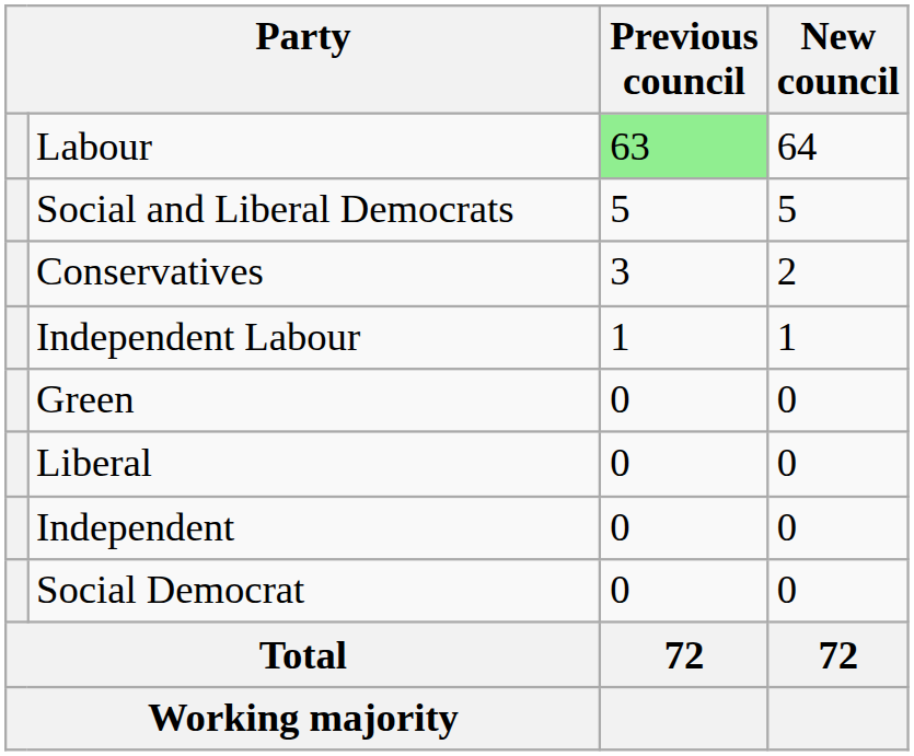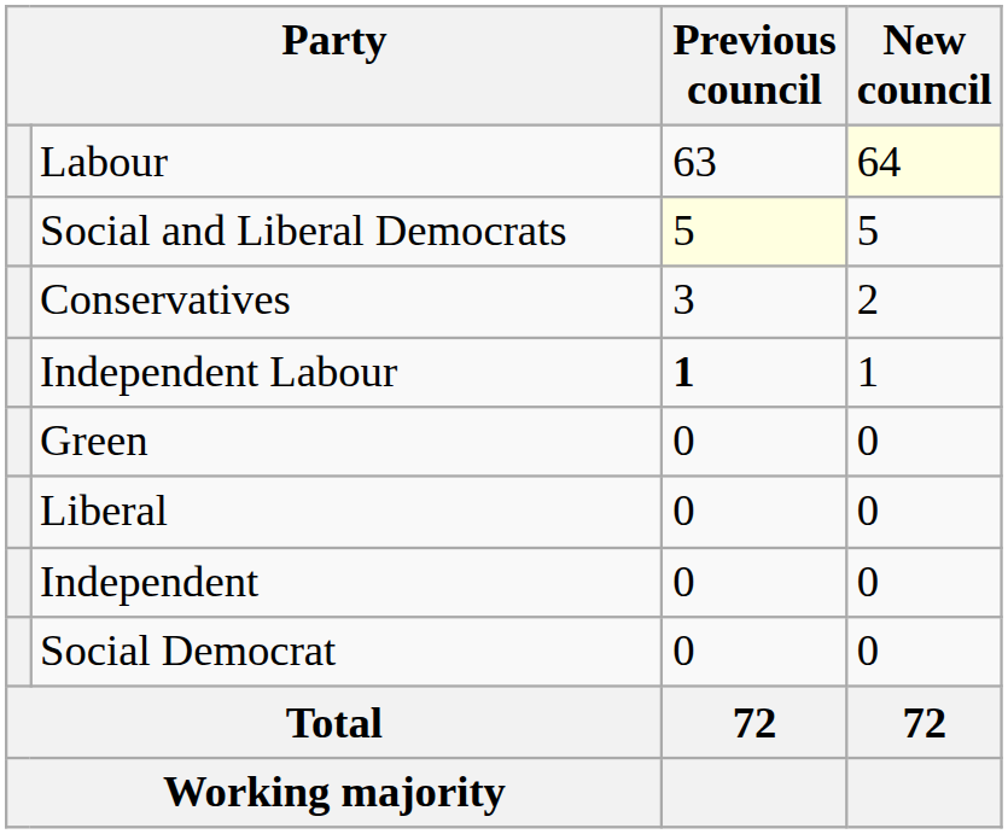Labour | Previous council: lightgreen background -> no background
Labour | New council: no background -> lightyellow background
Social and Liberal Democrats | Previous council: no background -> lightyellow background
Independent Labour | Previous council: normal -> bold
